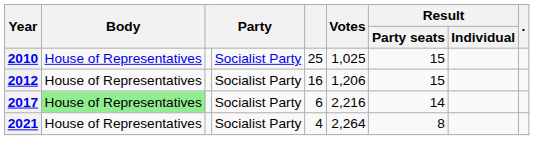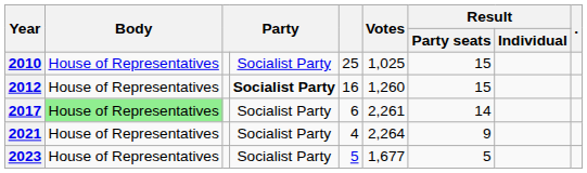2012 | column 4: normal -> bold
2012 | Votes: 1,206 -> 1,260
2017 | Votes: 2,216 -> 2,261
2021 | Result / Party seats: 8 -> 9
+ row: 2023 | House of Representatives | Socialist Party | 5 | 1,677 | 5
